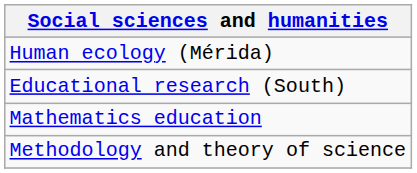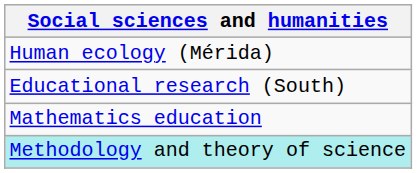row 5 | column 1: no background -> paleturquoise background
